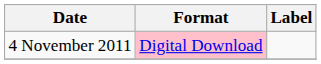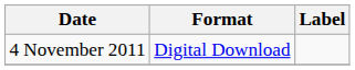4 November 2011 | Format: pink background -> no background
